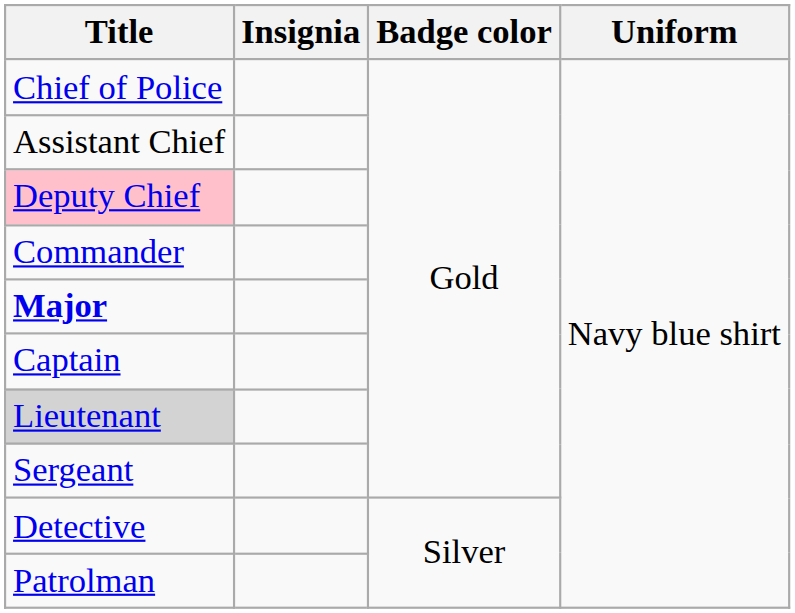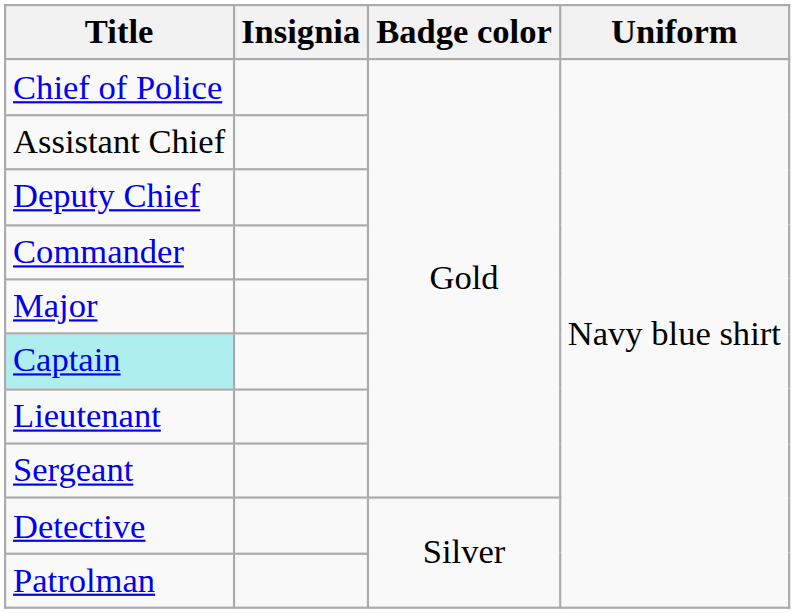Deputy Chief | Title: pink background -> no background
Major | Title: bold -> normal
Captain | Title: no background -> paleturquoise background
Lieutenant | Title: lightgrey background -> no background
